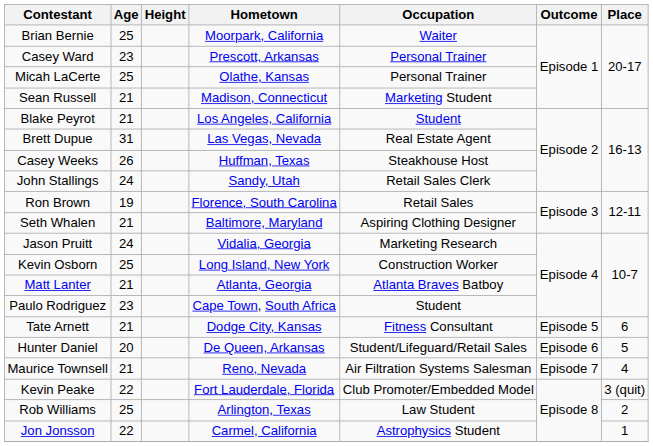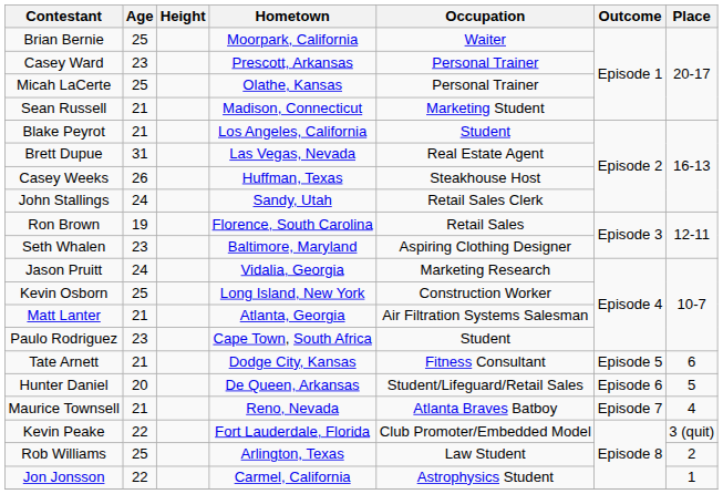Seth Whalen | Age: 21 -> 23
Matt Lanter | Occupation: Atlanta Braves Batboy -> Air Filtration Systems Salesman
Maurice Townsell | Occupation: Air Filtration Systems Salesman -> Atlanta Braves Batboy
